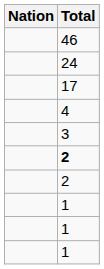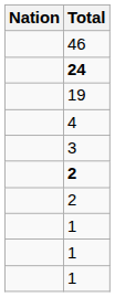row 3 | Total: normal -> bold
row 4 | Total: 17 -> 19
